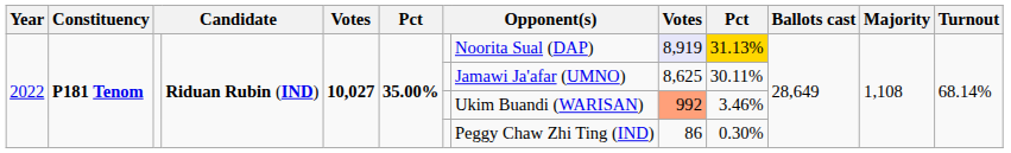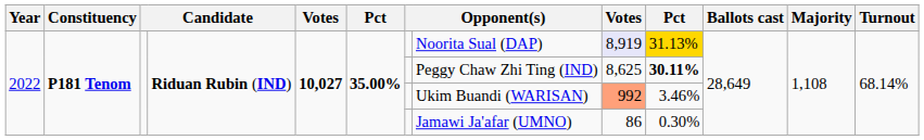row 3 | column 8: Jamawi Ja'afar (UMNO) -> Peggy Chaw Zhi Ting (IND)
row 3 | column 10: normal -> bold
row 5 | column 8: Peggy Chaw Zhi Ting (IND) -> Jamawi Ja'afar (UMNO)
